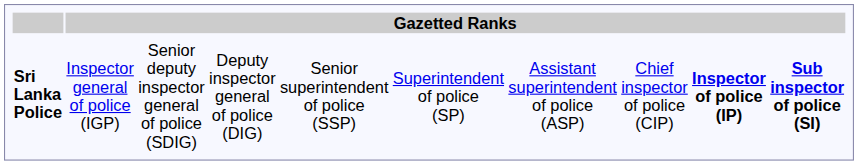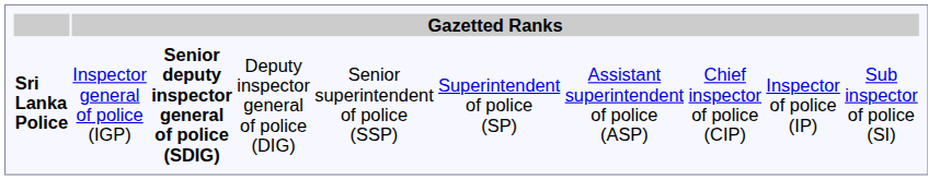Inspector general of police (IGP) | column 3: normal -> bold
Inspector general of police (IGP) | column 9: bold -> normal
Inspector general of police (IGP) | column 10: bold -> normal
